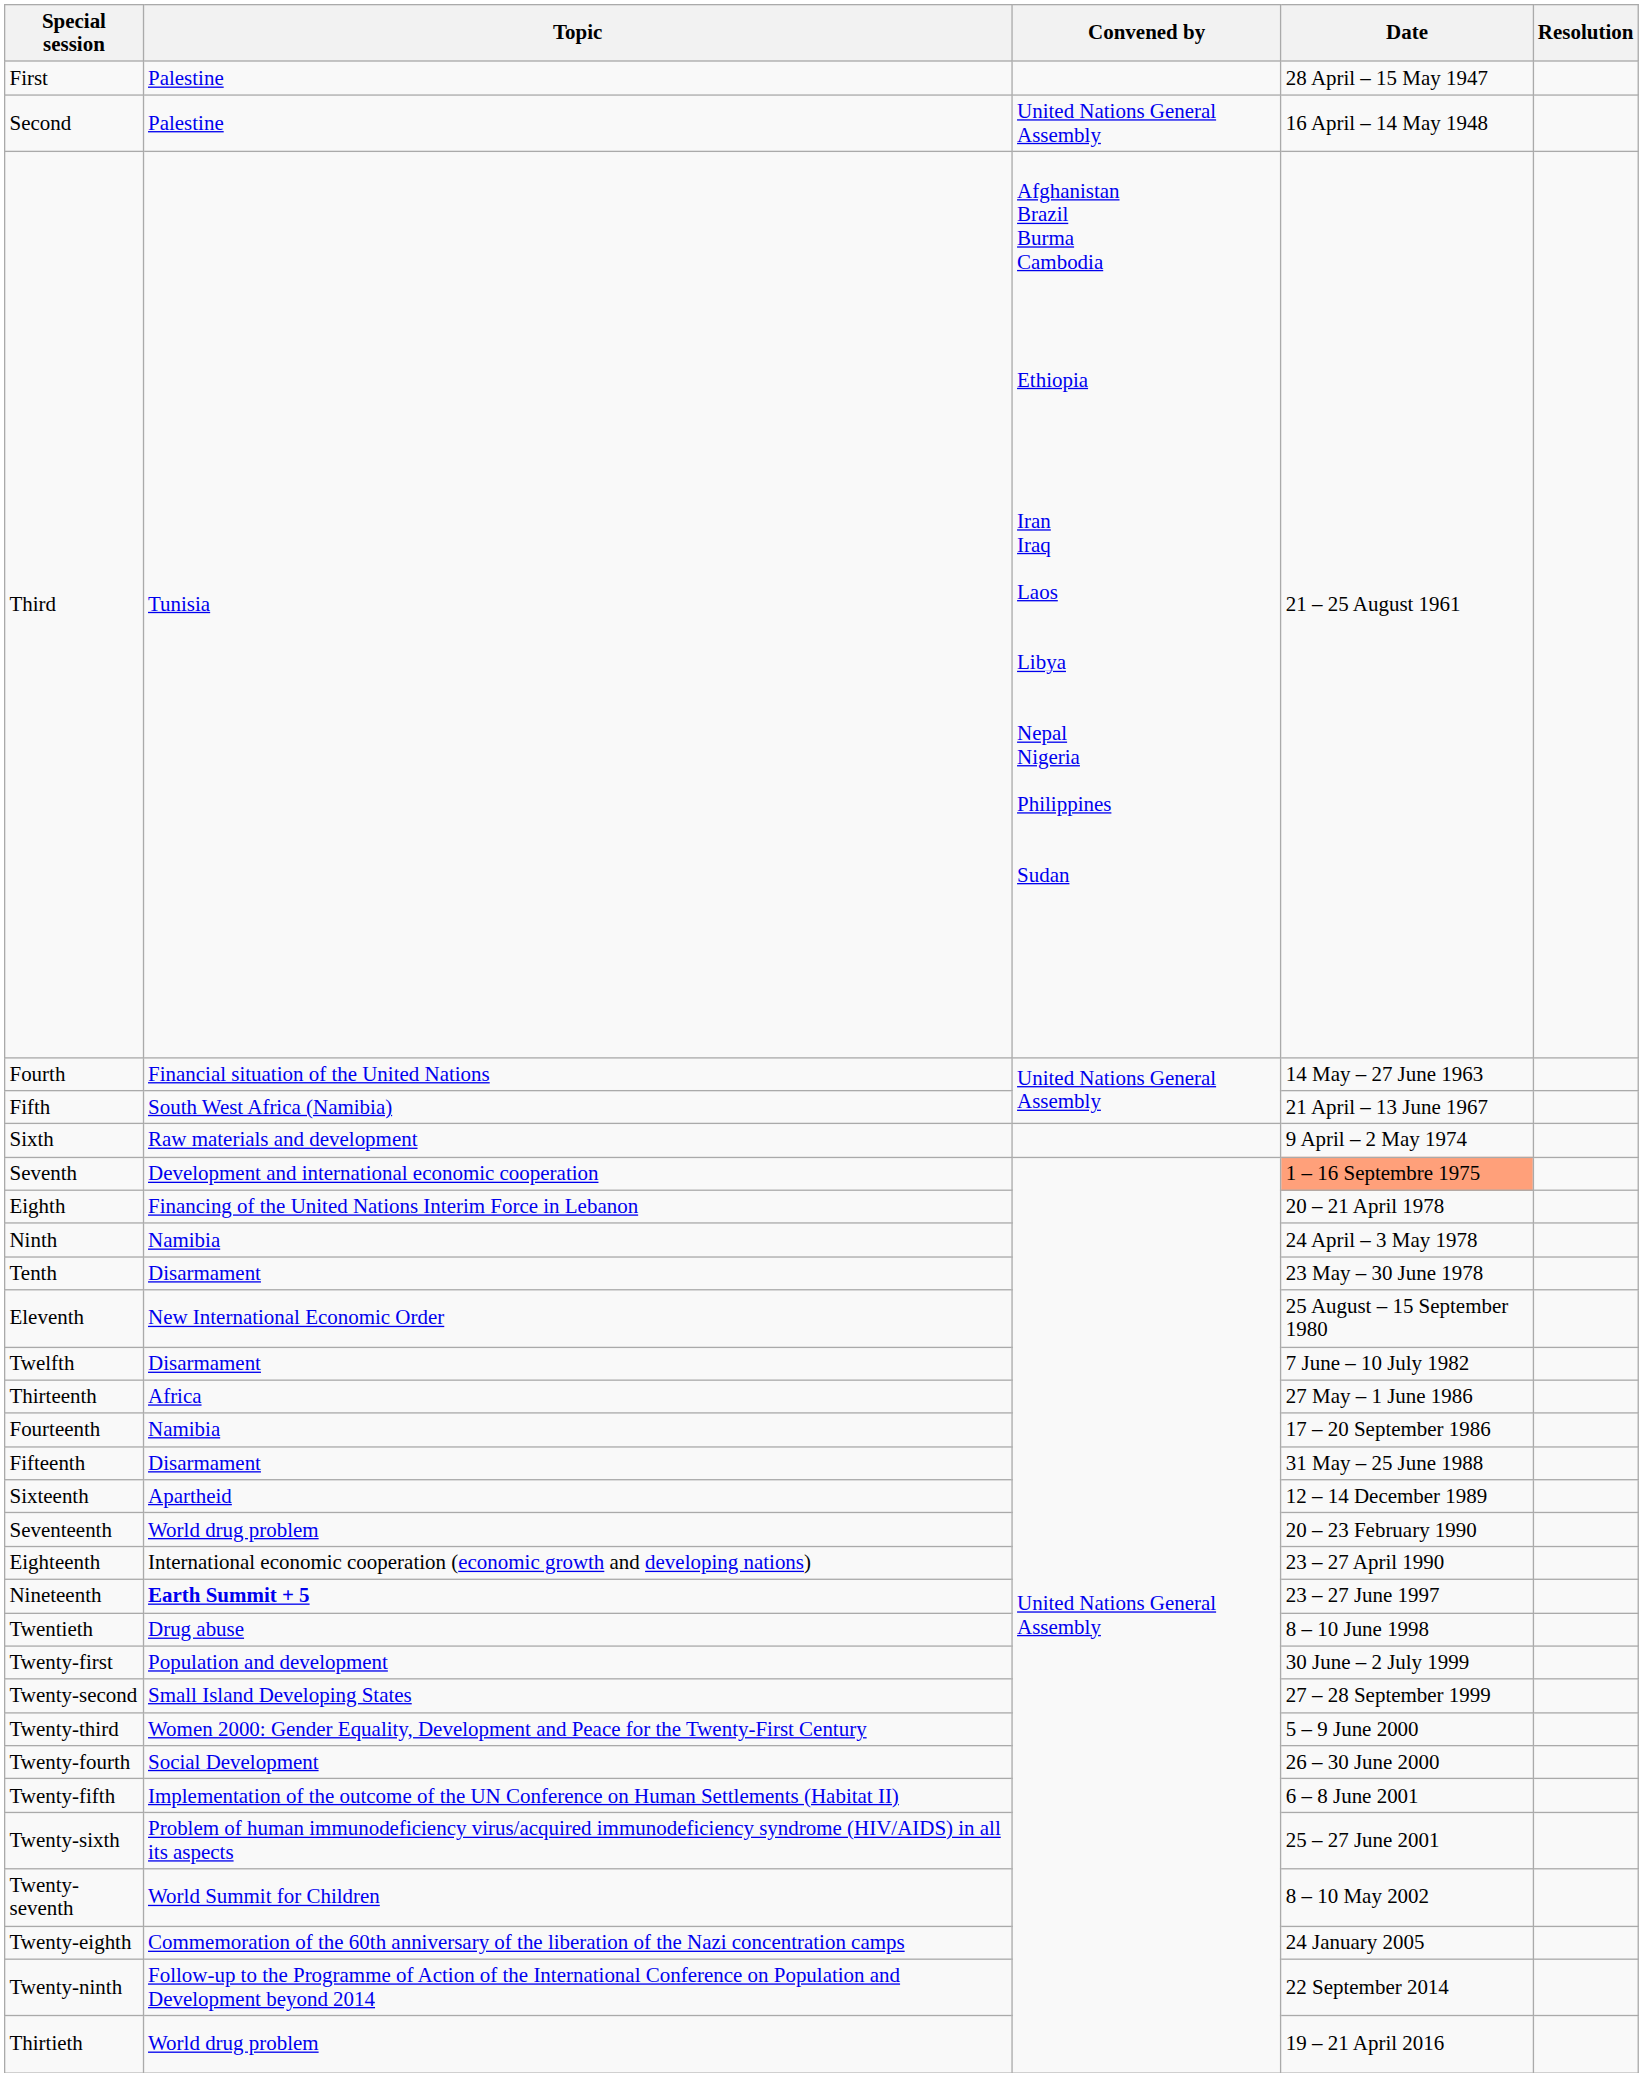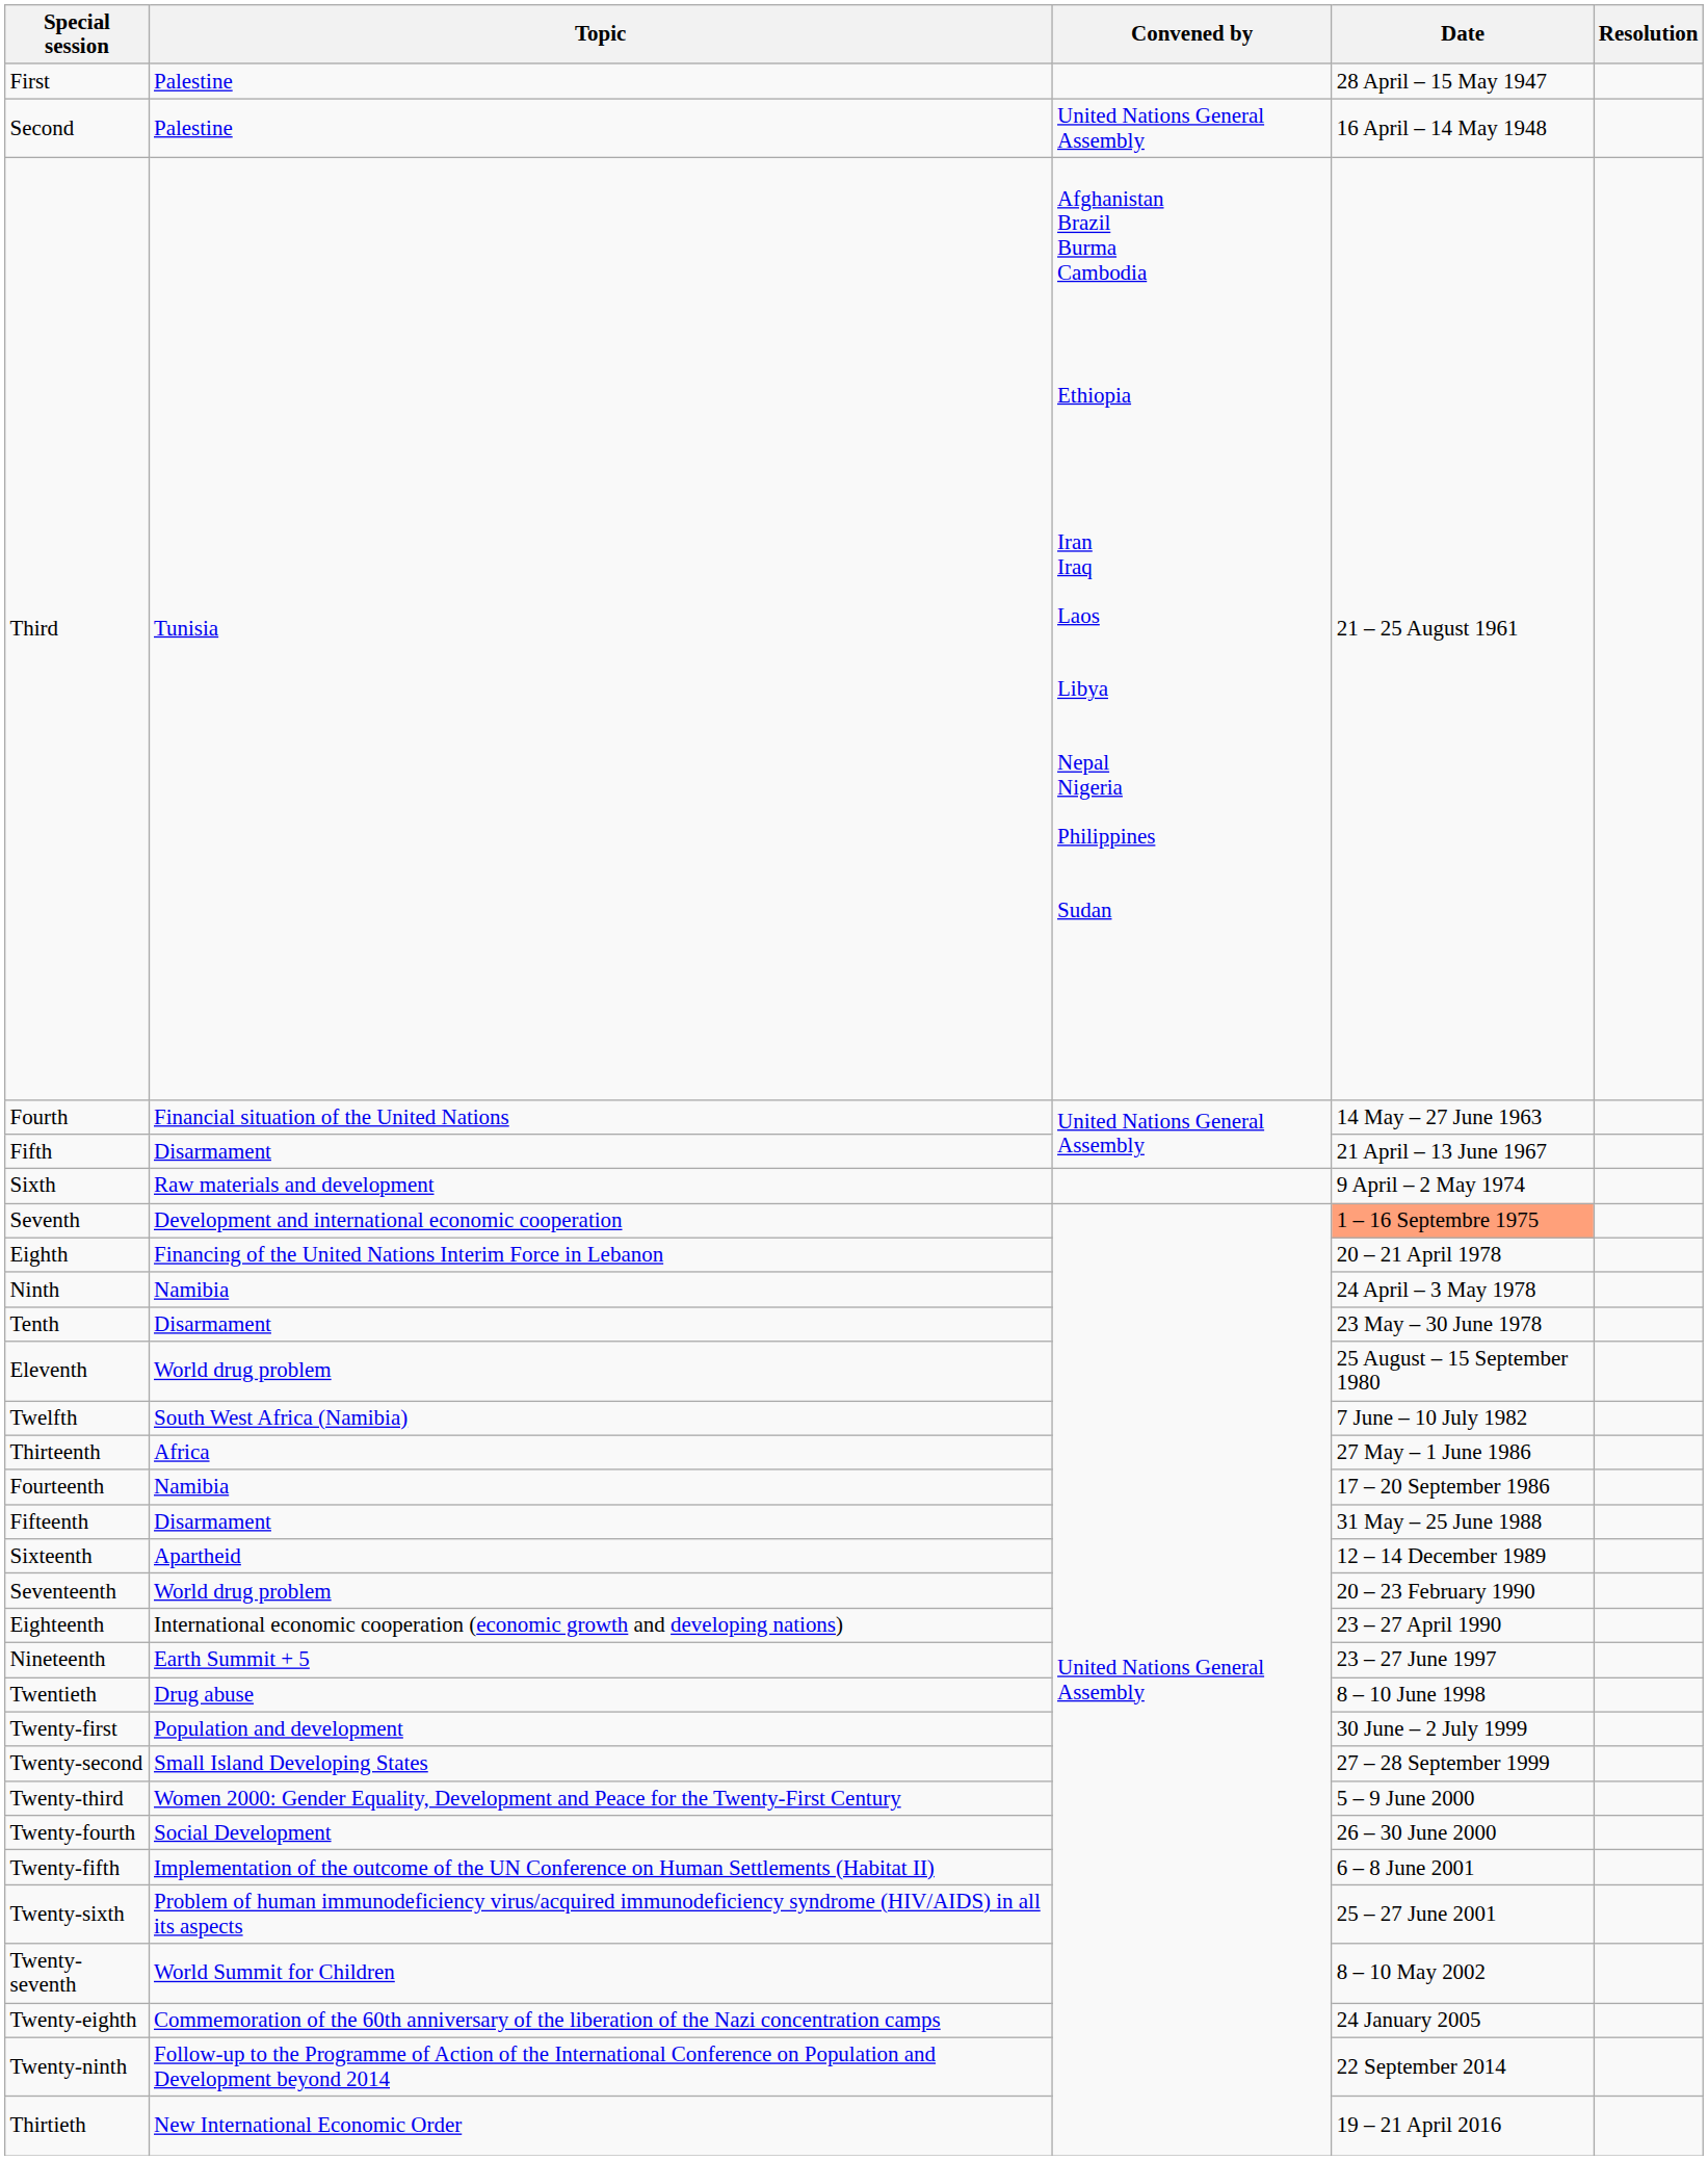Fifth | Topic: South West Africa (Namibia) -> Disarmament
Eleventh | Topic: New International Economic Order -> World drug problem
Twelfth | Topic: Disarmament -> South West Africa (Namibia)
Nineteenth | Topic: bold -> normal
Thirtieth | Topic: World drug problem -> New International Economic Order
